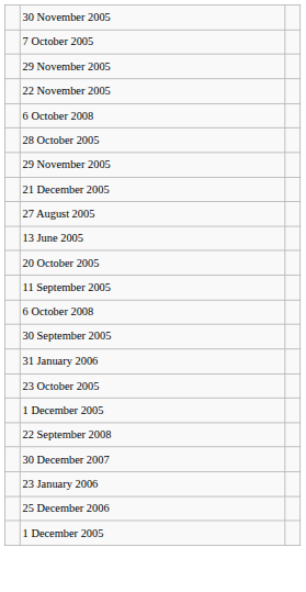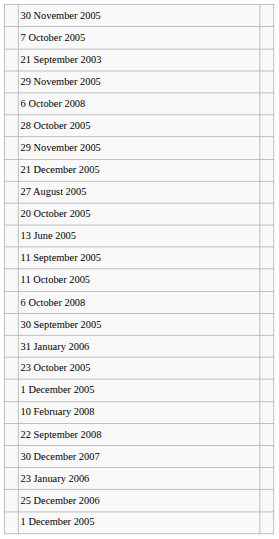+ row: 21 September 2003
- row: 22 November 2005
rows swapped: 13 June 2005 <-> 20 October 2005
+ row: 11 October 2005
+ row: 10 February 2008
